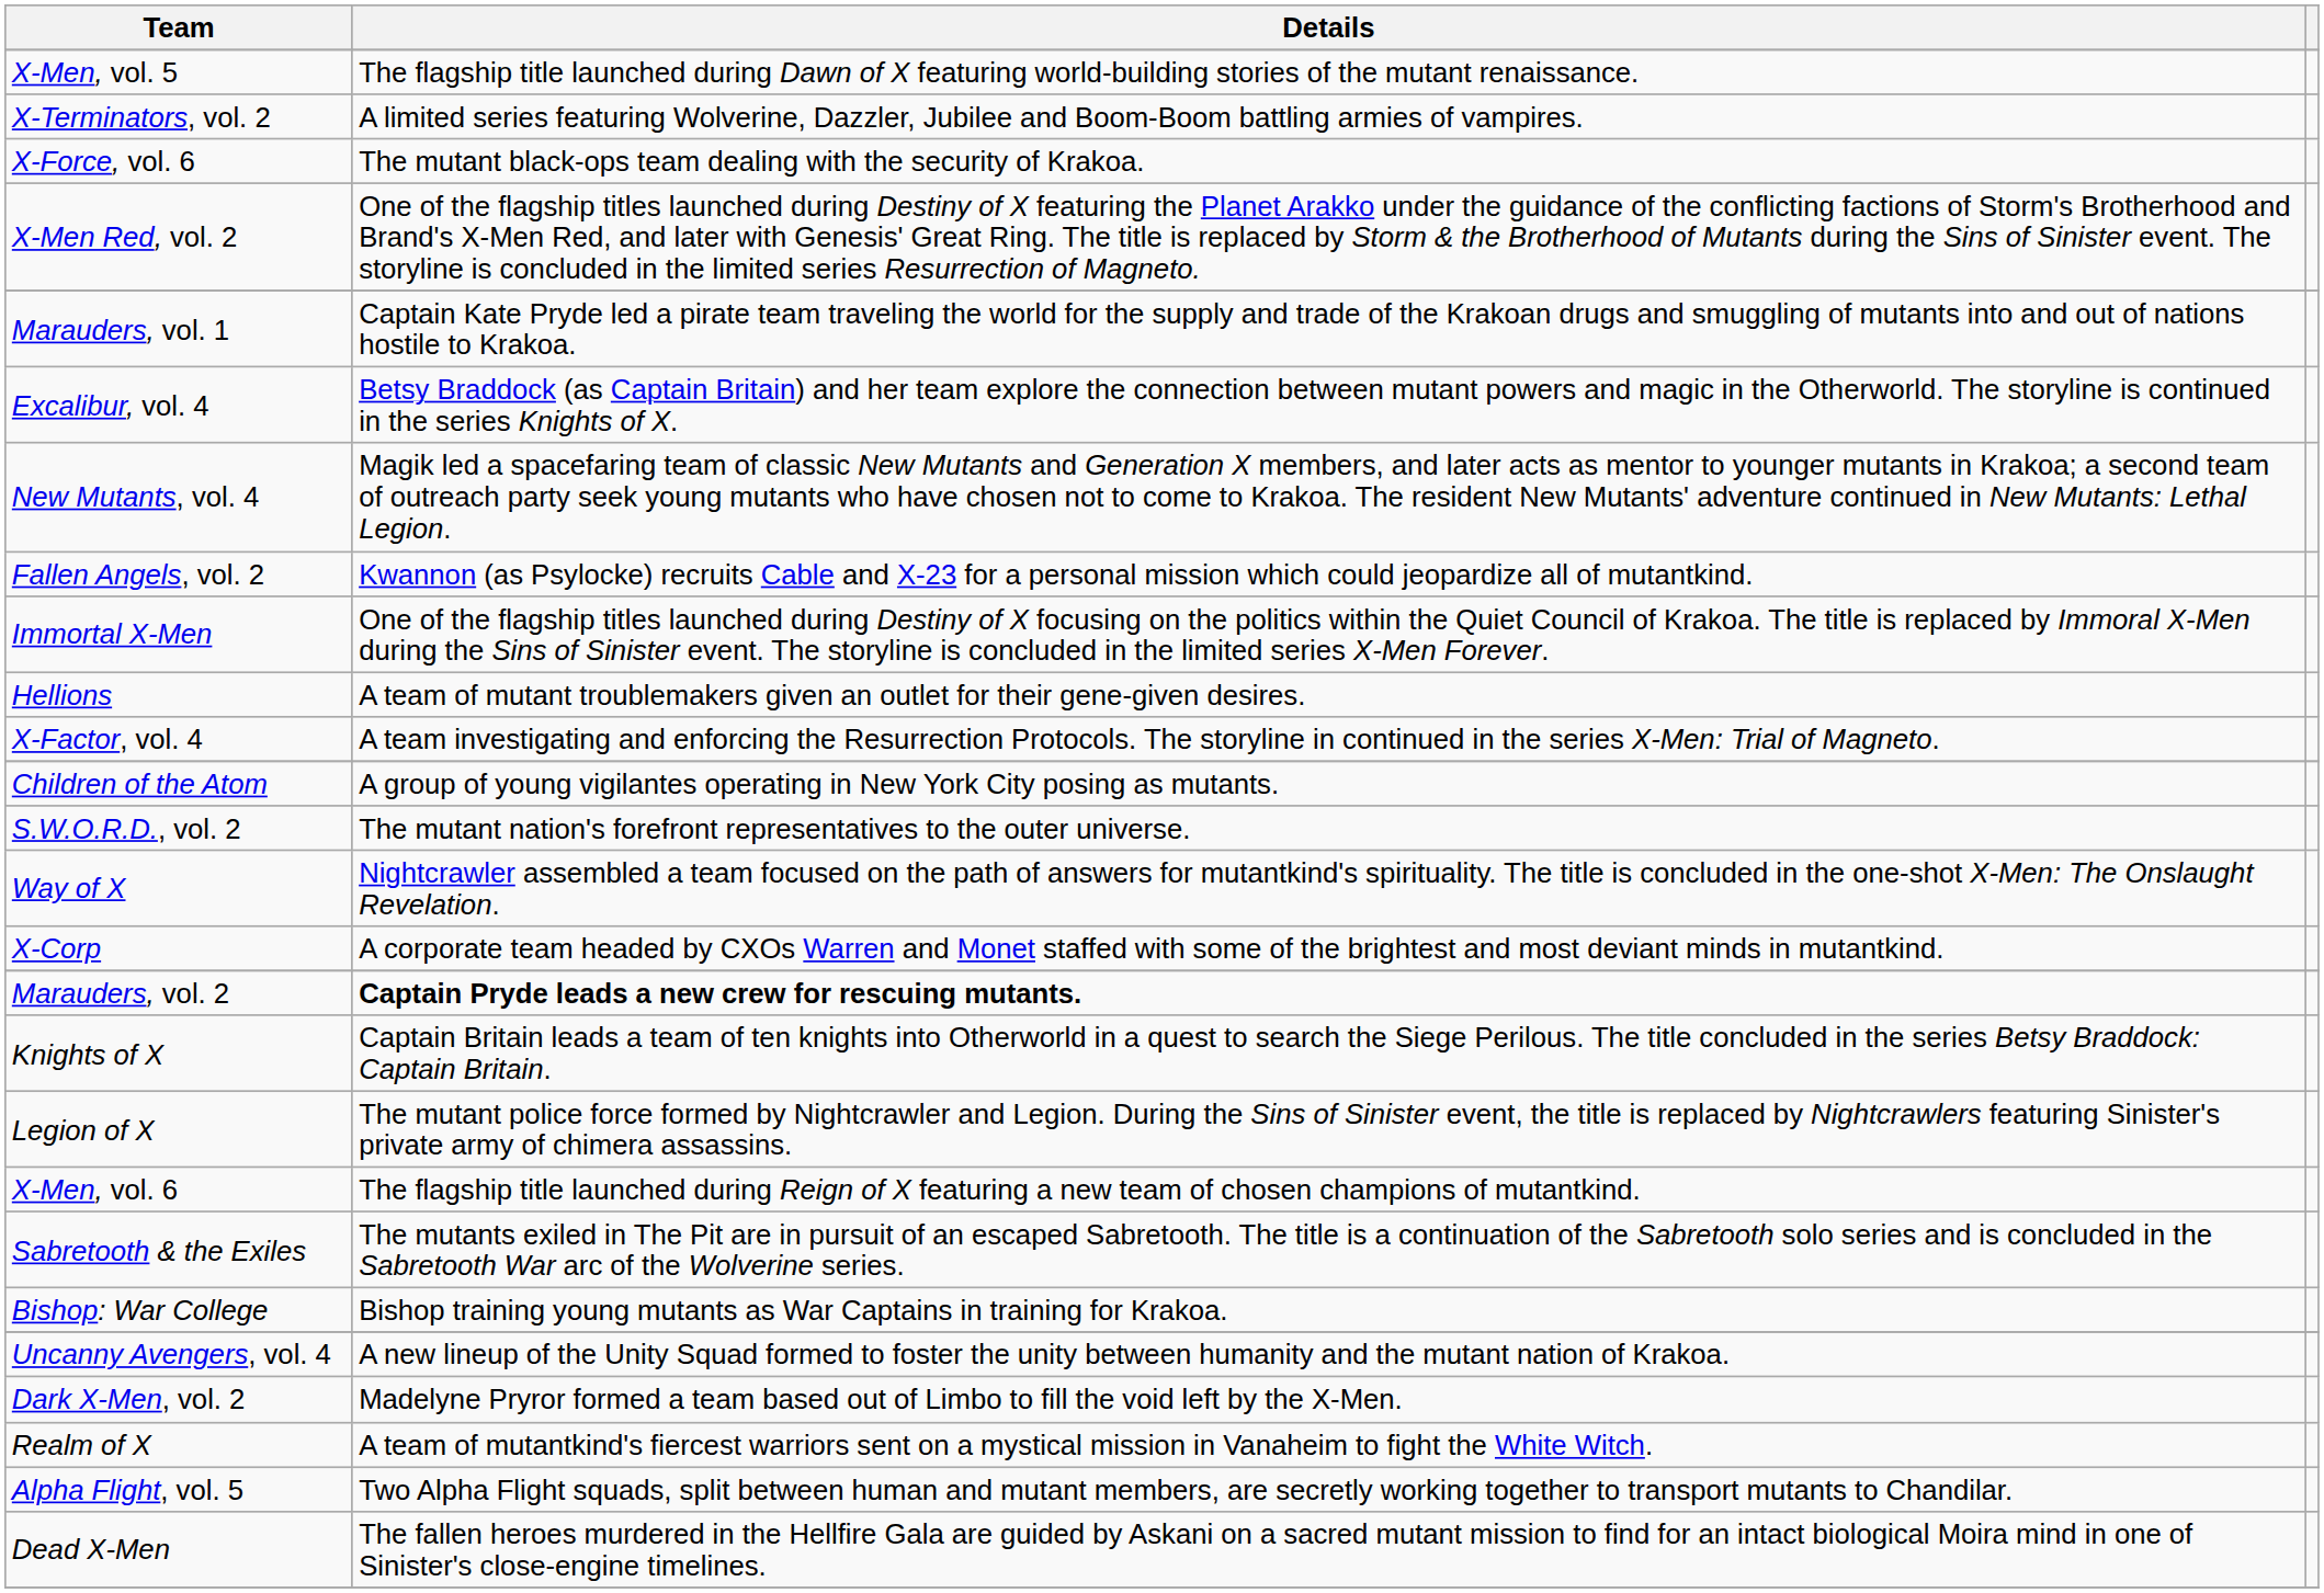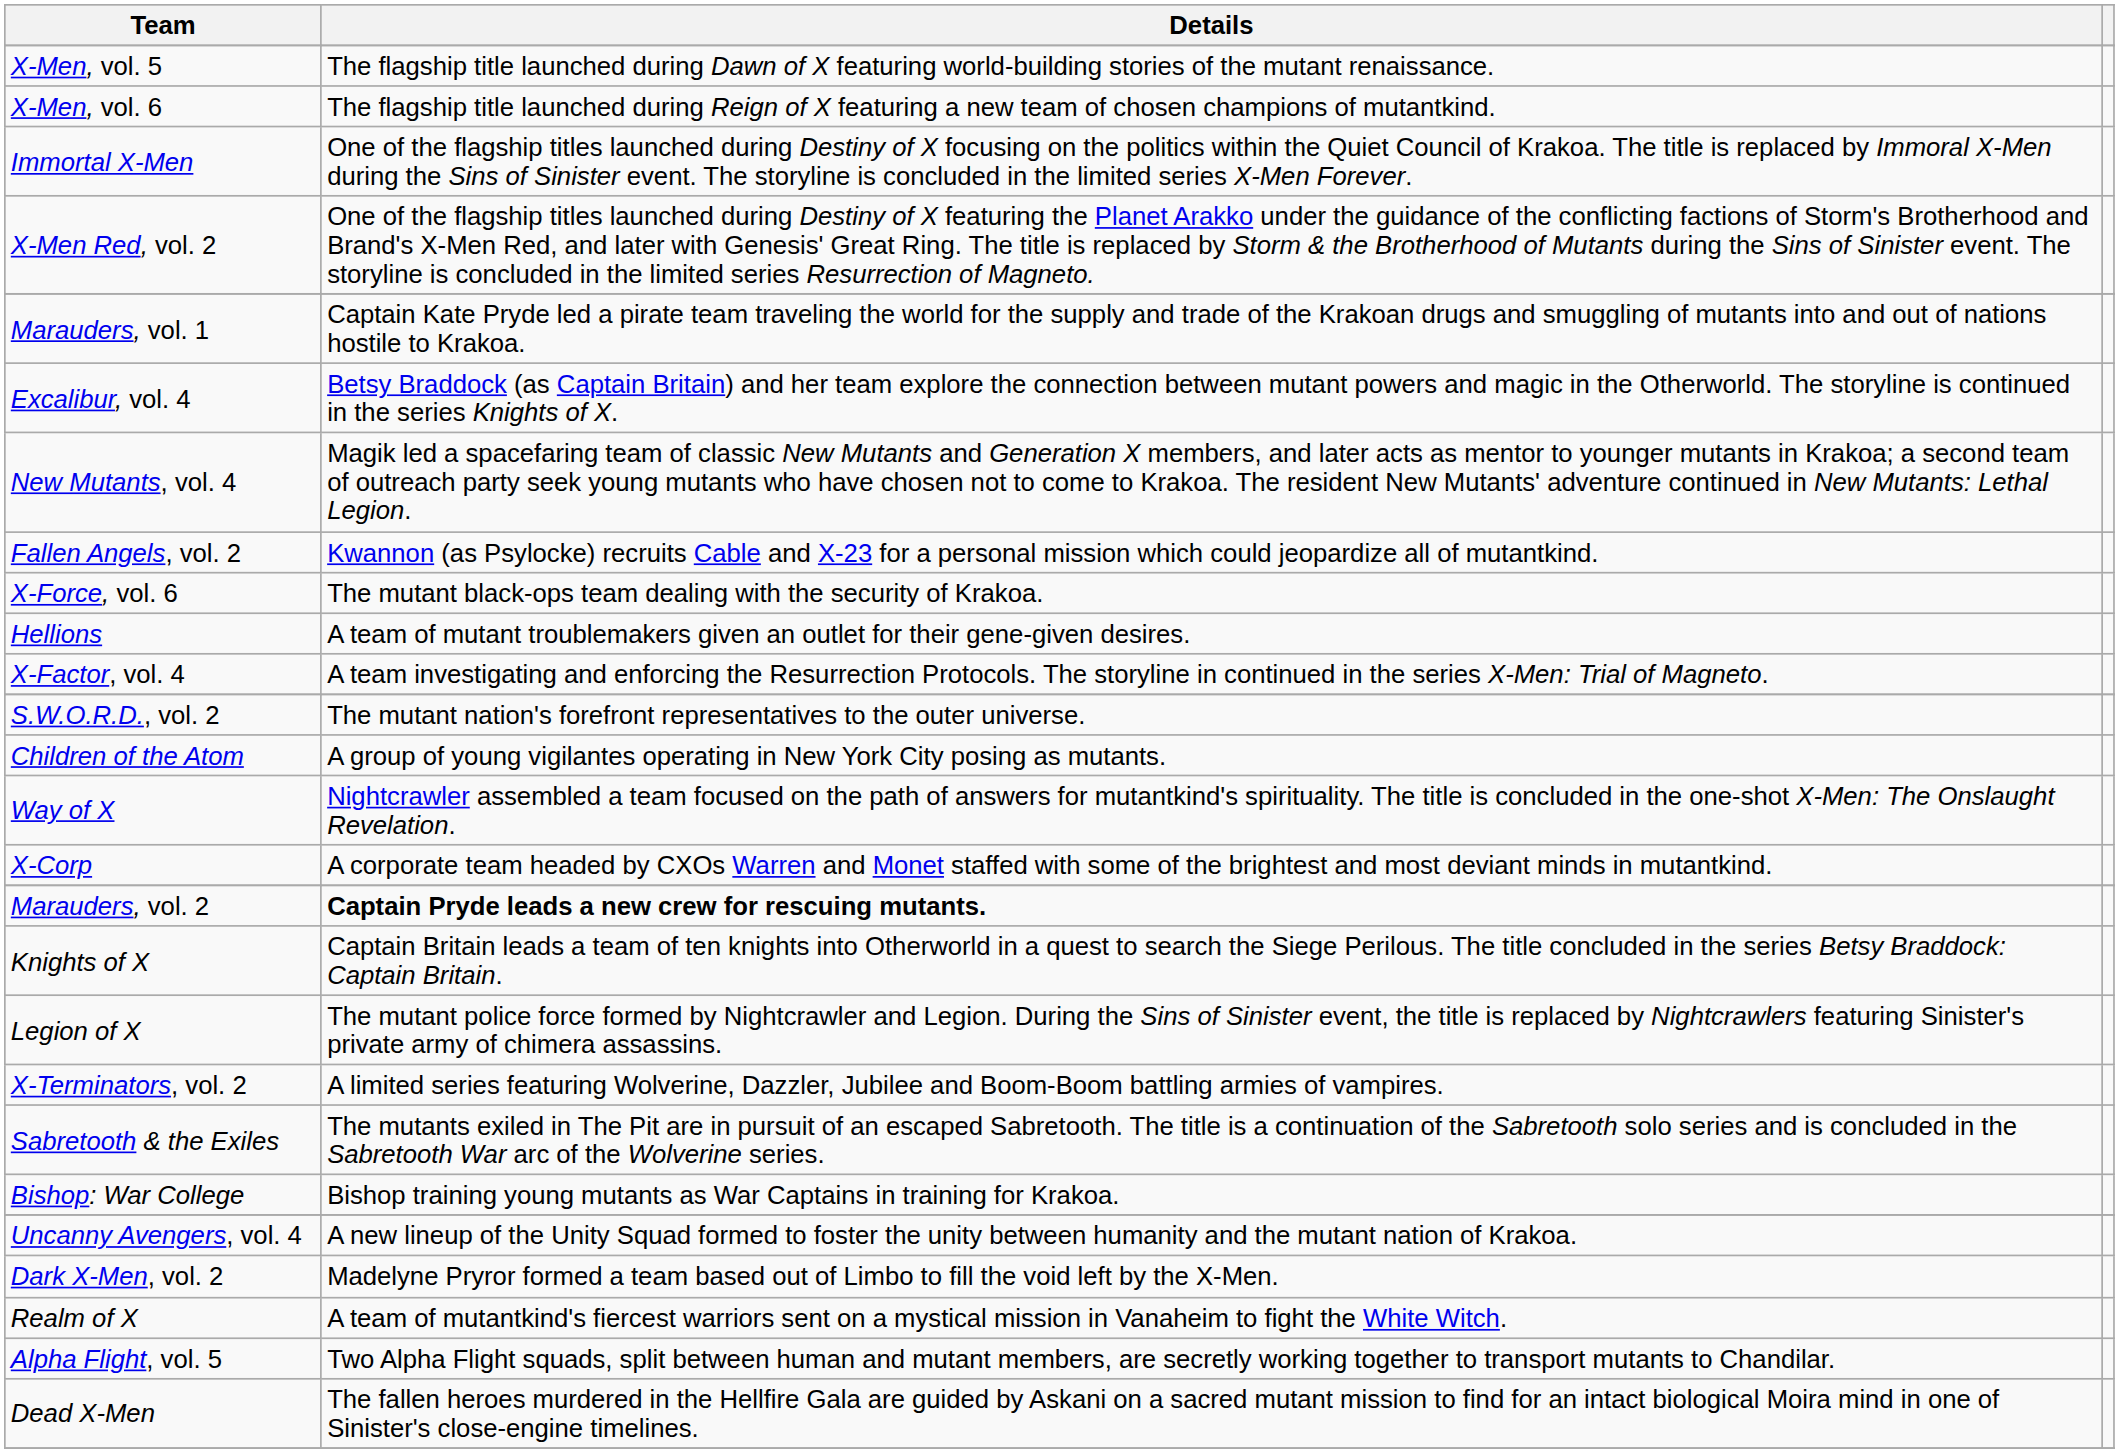rows swapped: X-Men, vol. 6 <-> X-Terminators, vol. 2
rows swapped: Immortal X-Men <-> X-Force, vol. 6
rows swapped: S.W.O.R.D., vol. 2 <-> Children of the Atom
